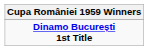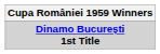row 2 | column 1: no background -> lightgrey background
